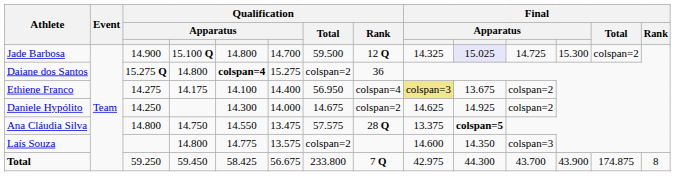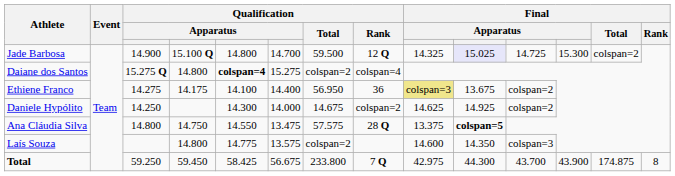Daiane dos Santos | Qualification / Rank: 36 -> colspan=4
Ethiene Franco | Qualification / Rank: colspan=4 -> 36
